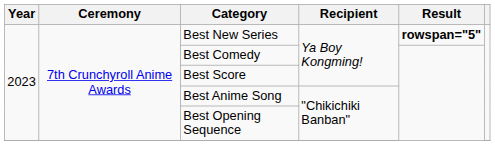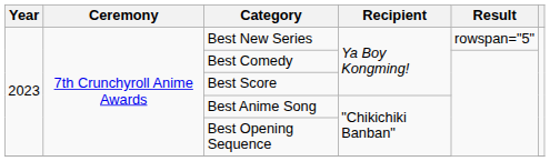Best New Series | Result: bold -> normal
